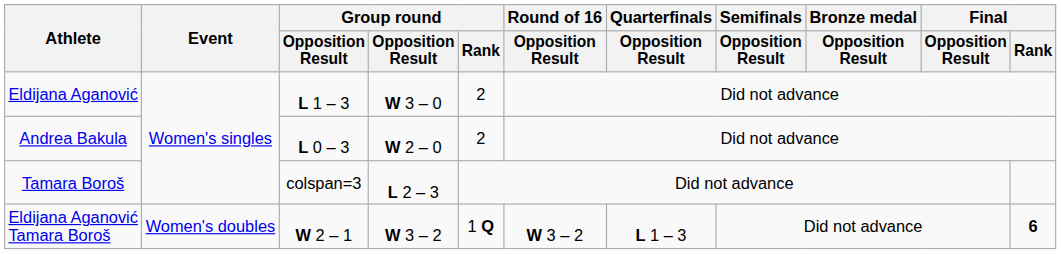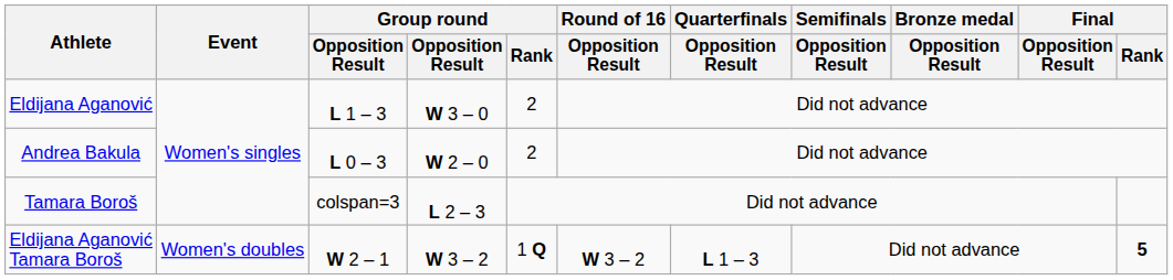Eldijana Aganović Tamara Boroš | Final / Rank: 6 -> 5
